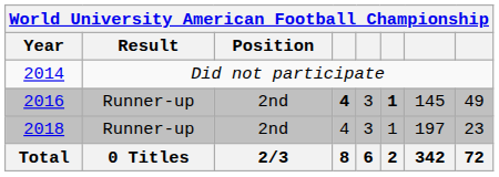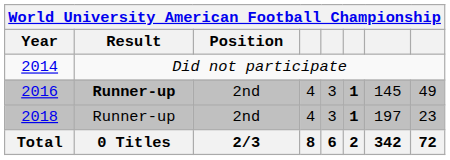2016 | Result: normal -> bold
2016 | column 4: bold -> normal
2018 | column 6: normal -> bold
